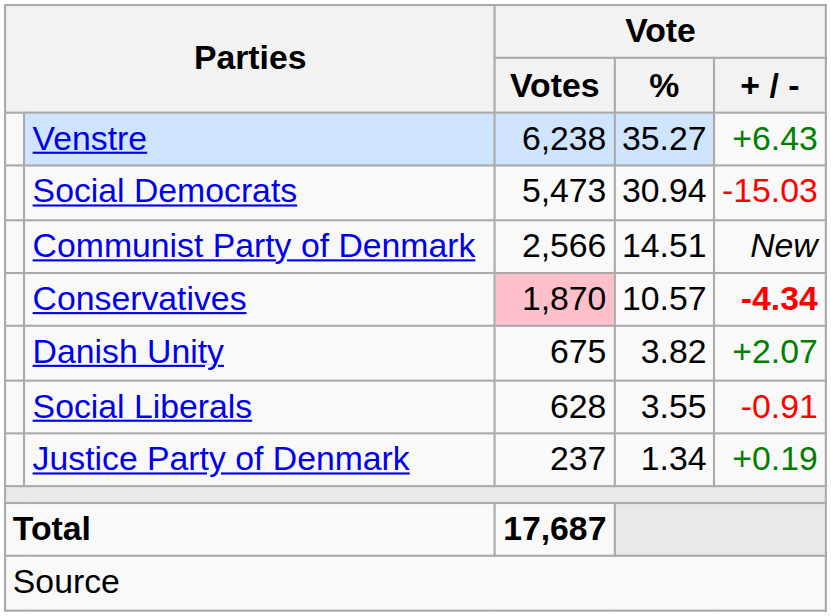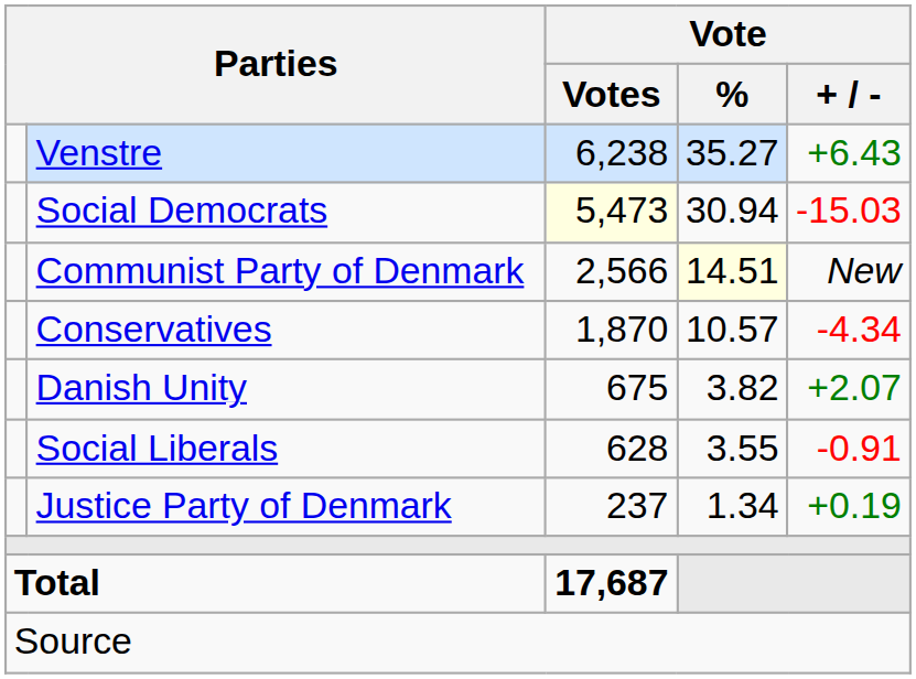Social Democrats | Vote / Votes: no background -> lightyellow background
Communist Party of Denmark | Vote / %: no background -> lightyellow background
Conservatives | Vote / Votes: pink background -> no background
Conservatives | Vote / + / -: bold -> normal
